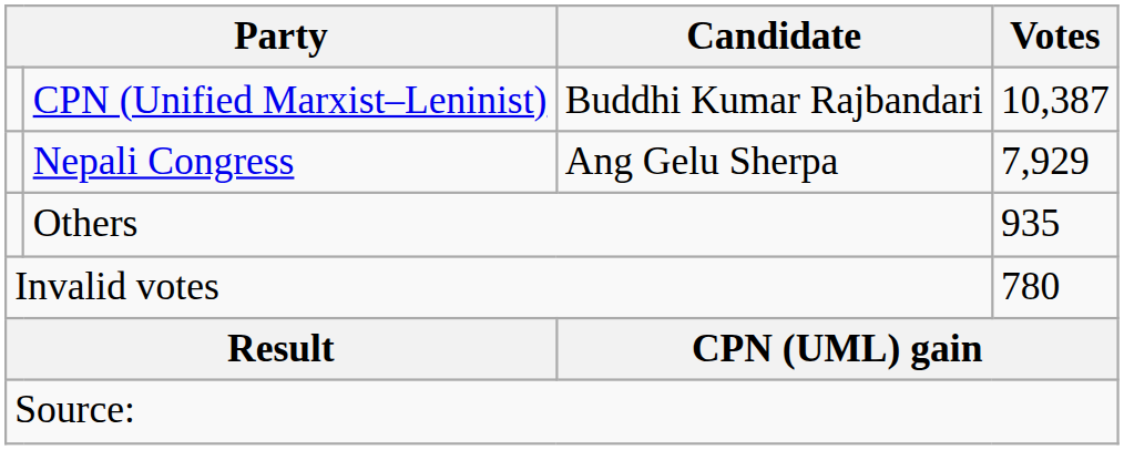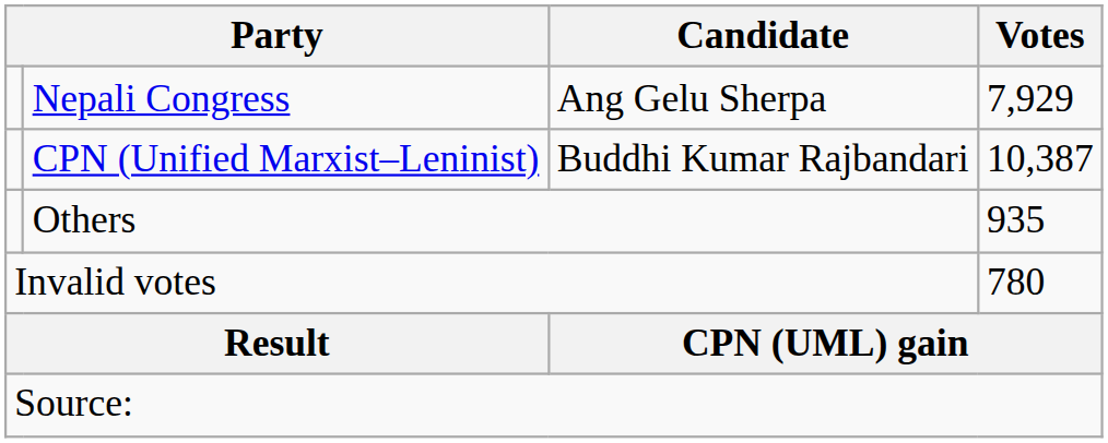rows swapped: CPN (Unified Marxist–Leninist) <-> Nepali Congress
